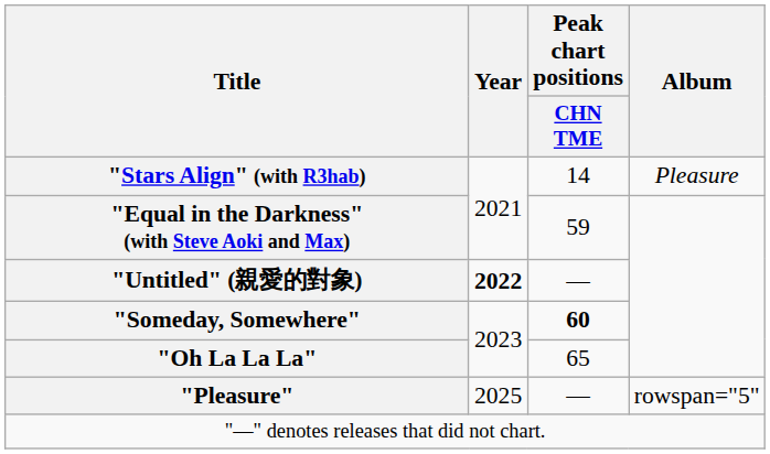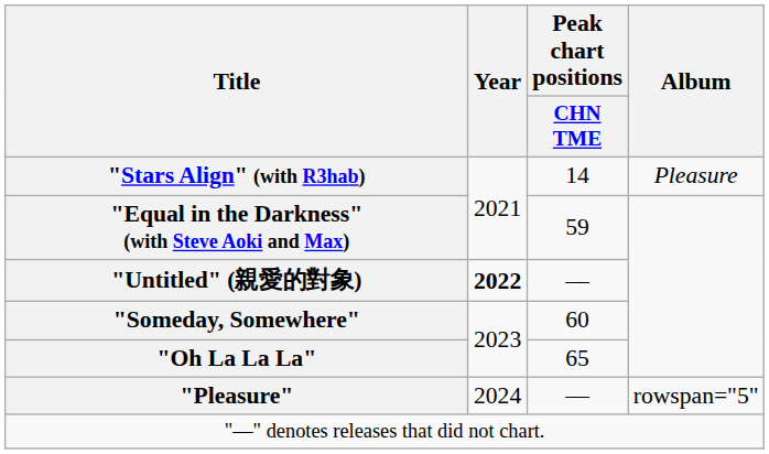"Someday, Somewhere" | Peak chart positions / CHN TME: bold -> normal
"Pleasure" | Year: 2025 -> 2024
